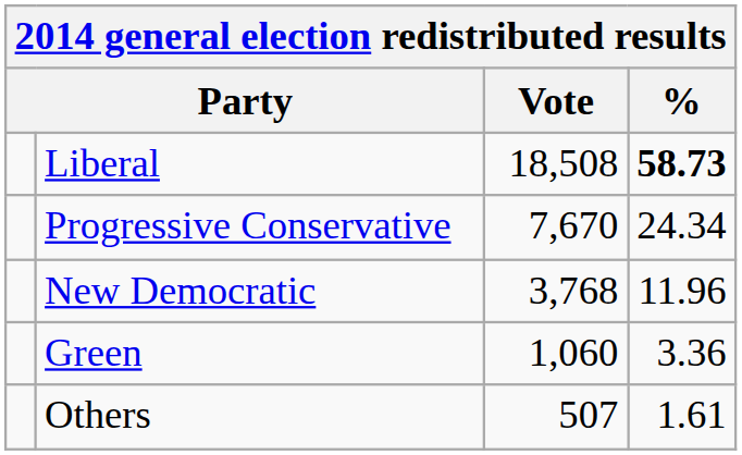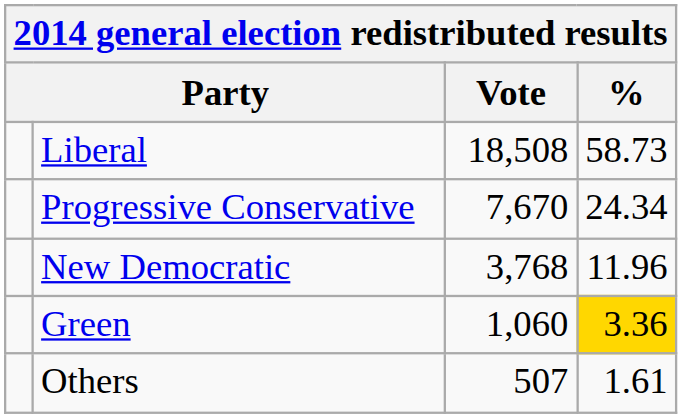Liberal | %: bold -> normal
Green | %: no background -> gold background
